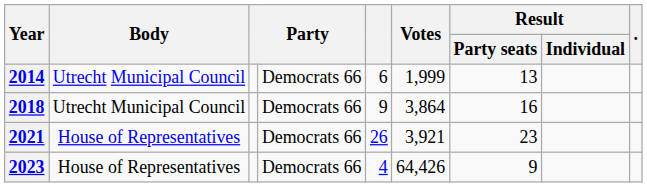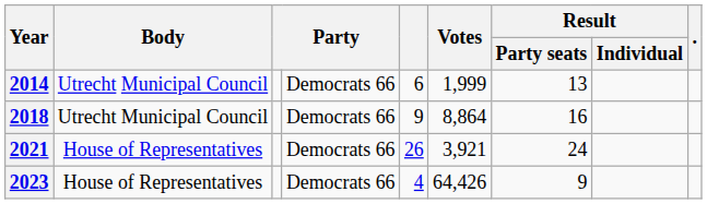2018 | Votes: 3,864 -> 8,864
2021 | Result / Party seats: 23 -> 24
